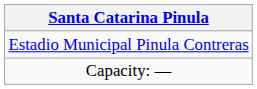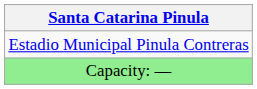row 3 | column 1: no background -> lightgreen background
